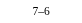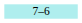row 1 | column 1: no background -> paleturquoise background
